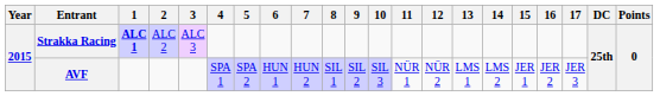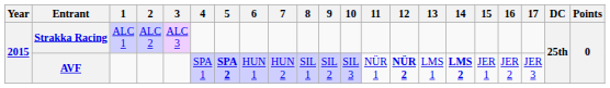Strakka Racing | 1: bold -> normal
AVF | 5: normal -> bold
AVF | 12: normal -> bold
AVF | 14: normal -> bold
